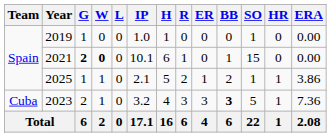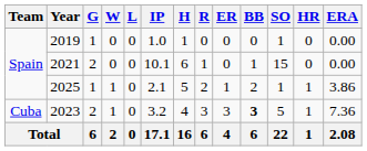2021 | G: bold -> normal
2021 | W: bold -> normal
